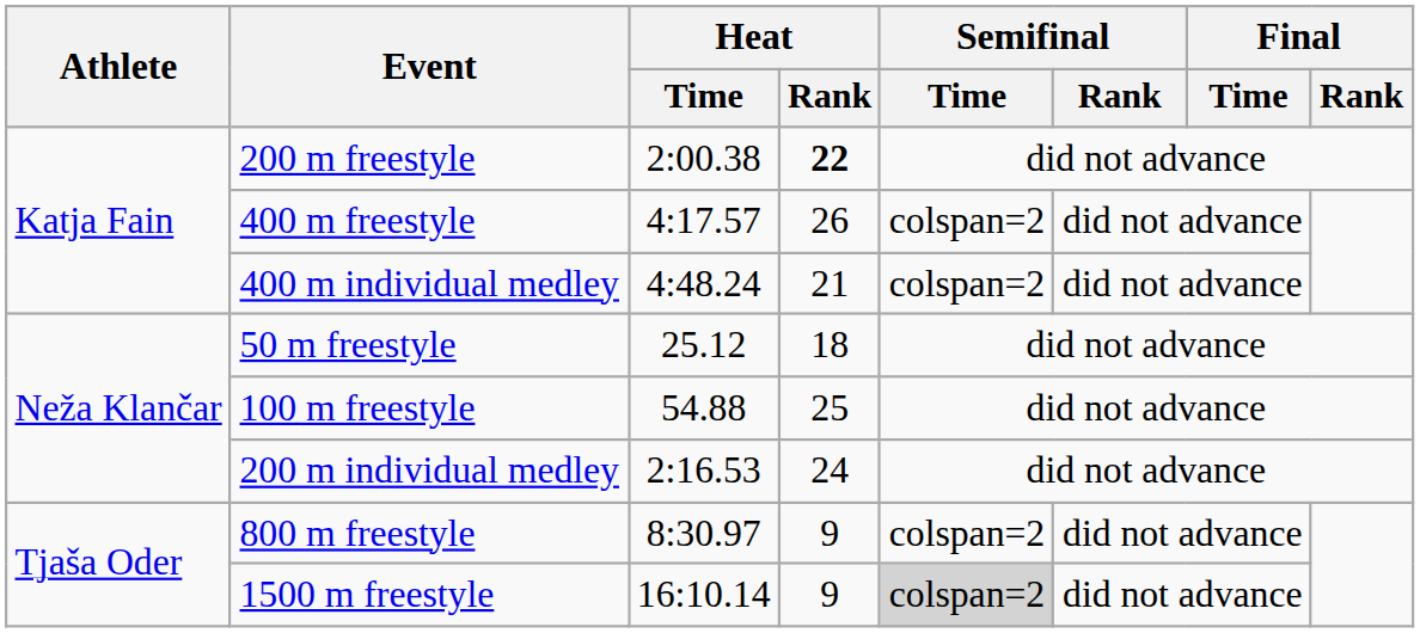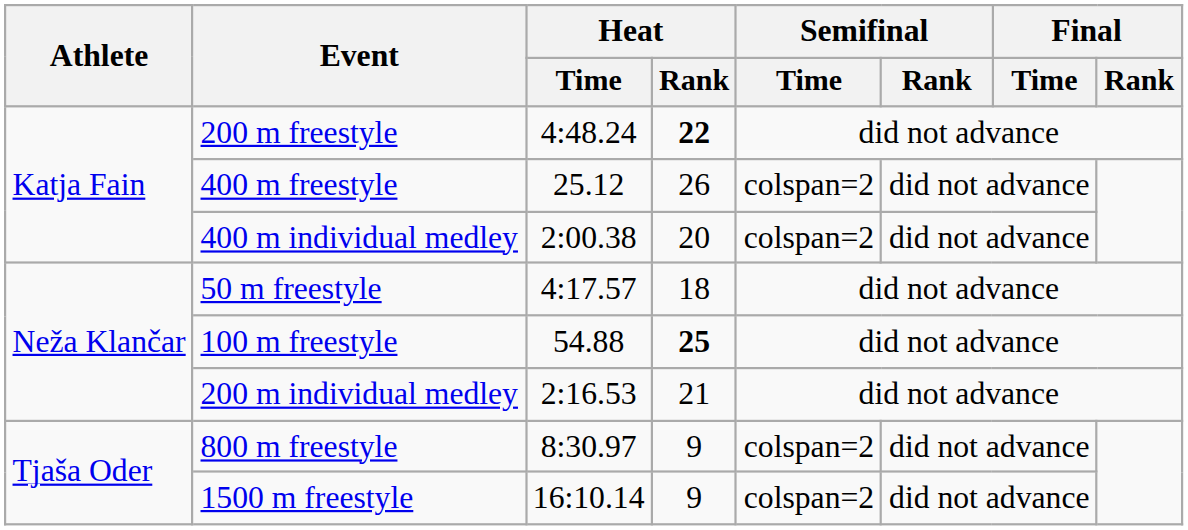200 m freestyle | Heat / Time: 2:00.38 -> 4:48.24
400 m freestyle | Heat / Time: 4:17.57 -> 25.12
400 m individual medley | Heat / Time: 4:48.24 -> 2:00.38
400 m individual medley | Heat / Rank: 21 -> 20
50 m freestyle | Heat / Time: 25.12 -> 4:17.57
100 m freestyle | Heat / Rank: normal -> bold
200 m individual medley | Heat / Rank: 24 -> 21
1500 m freestyle | Semifinal / Time: lightgrey background -> no background
